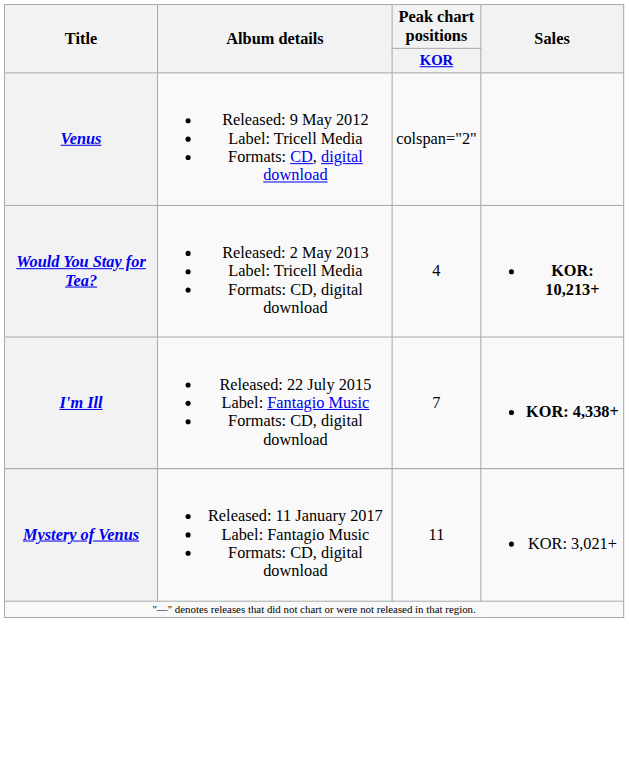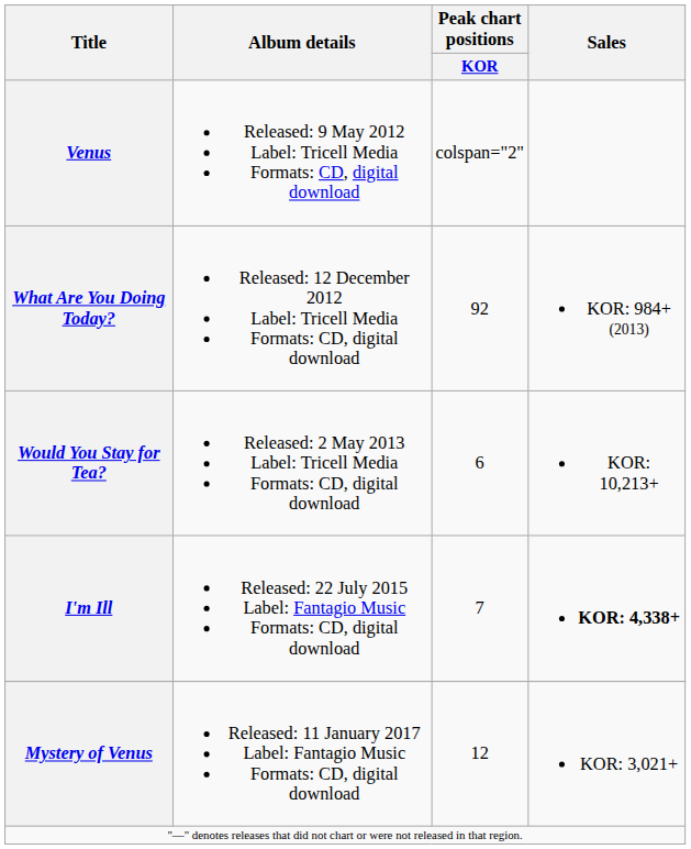+ row: What Are You Doing Today? | Released: 12 December 2012 Label: Tricell Media Formats: CD, digital download | 92 | KOR: 984+ (2013)
Would You Stay for Tea? | Peak chart positions / KOR: 4 -> 6
Would You Stay for Tea? | Sales: bold -> normal
Mystery of Venus | Peak chart positions / KOR: 11 -> 12
